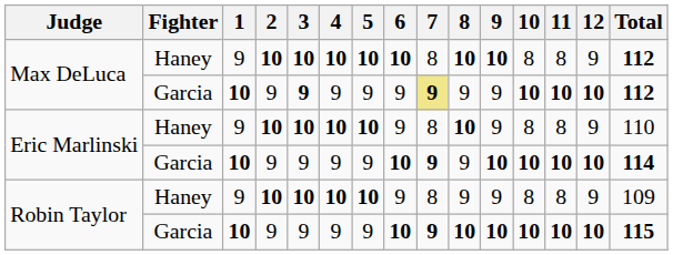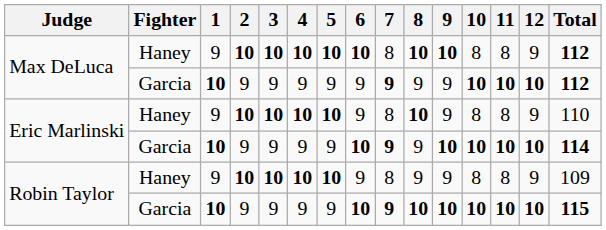Max DeLuca / Garcia | 3: bold -> normal
Max DeLuca / Garcia | 7: khaki background -> no background
